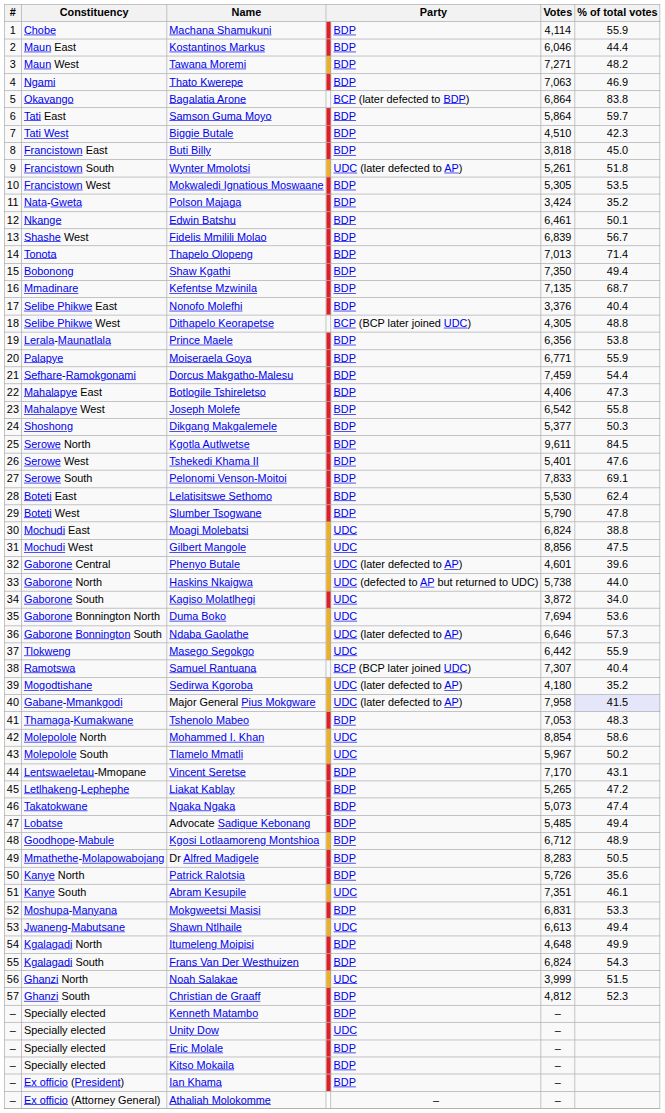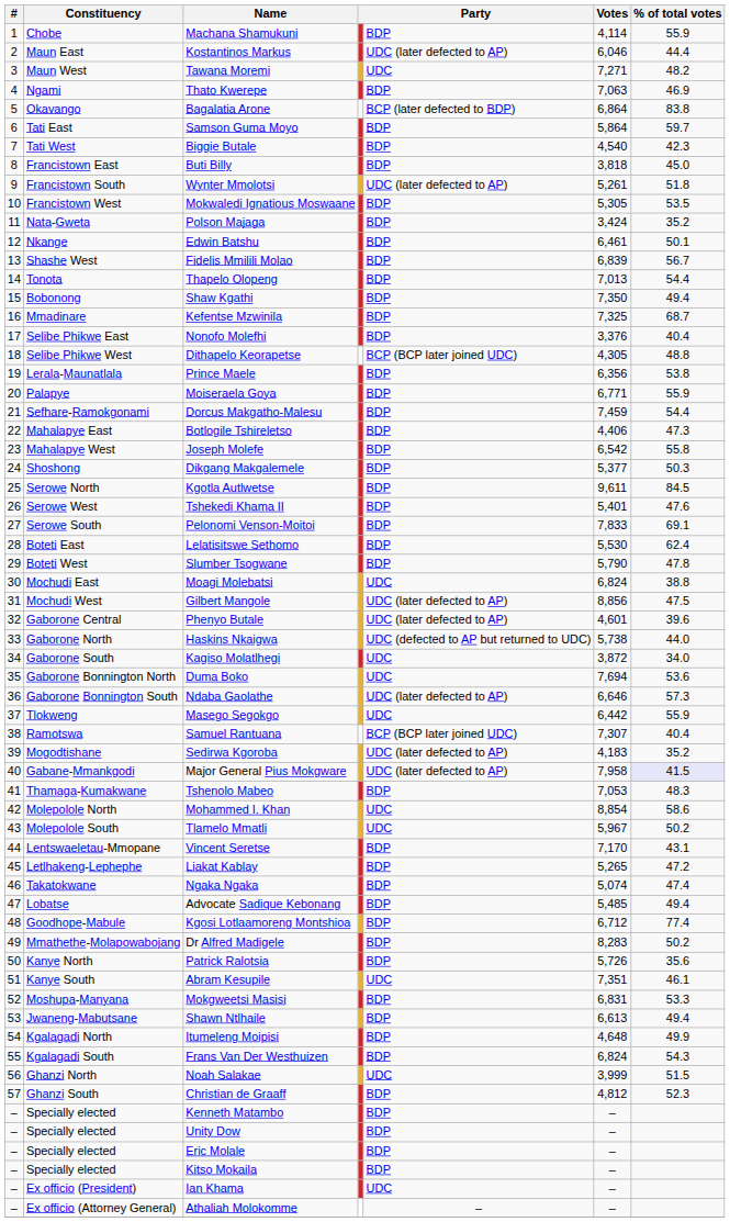Kostantinos Markus | column 5: BDP -> UDC (later defected to AP)
Tawana Moremi | column 5: BDP -> UDC
Biggie Butale | Votes: 4,510 -> 4,540
Thapelo Olopeng | % of total votes: 71.4 -> 54.4
Kefentse Mzwinila | Votes: 7,135 -> 7,325
Gilbert Mangole | column 5: UDC -> UDC (later defected to AP)
Sedirwa Kgoroba | Votes: 4,180 -> 4,183
Ngaka Ngaka | Votes: 5,073 -> 5,074
Kgosi Lotlaamoreng Montshioa | % of total votes: 48.9 -> 77.4
Dr Alfred Madigele | % of total votes: 50.5 -> 50.2
Shawn Ntlhaile | column 5: UDC -> BDP
Unity Dow | column 5: UDC -> BDP
Ian Khama | column 5: BDP -> UDC
